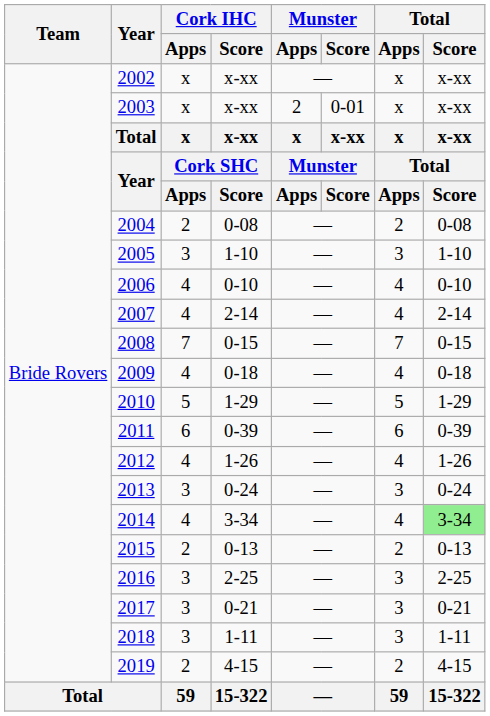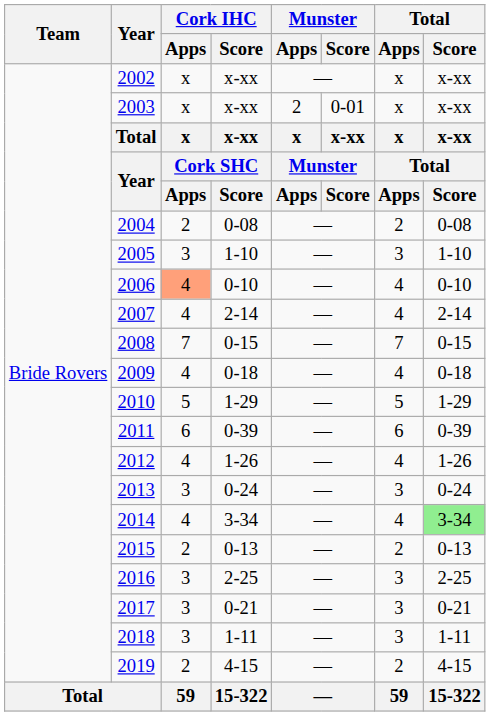2006 | Cork IHC / Apps: no background -> lightsalmon background
